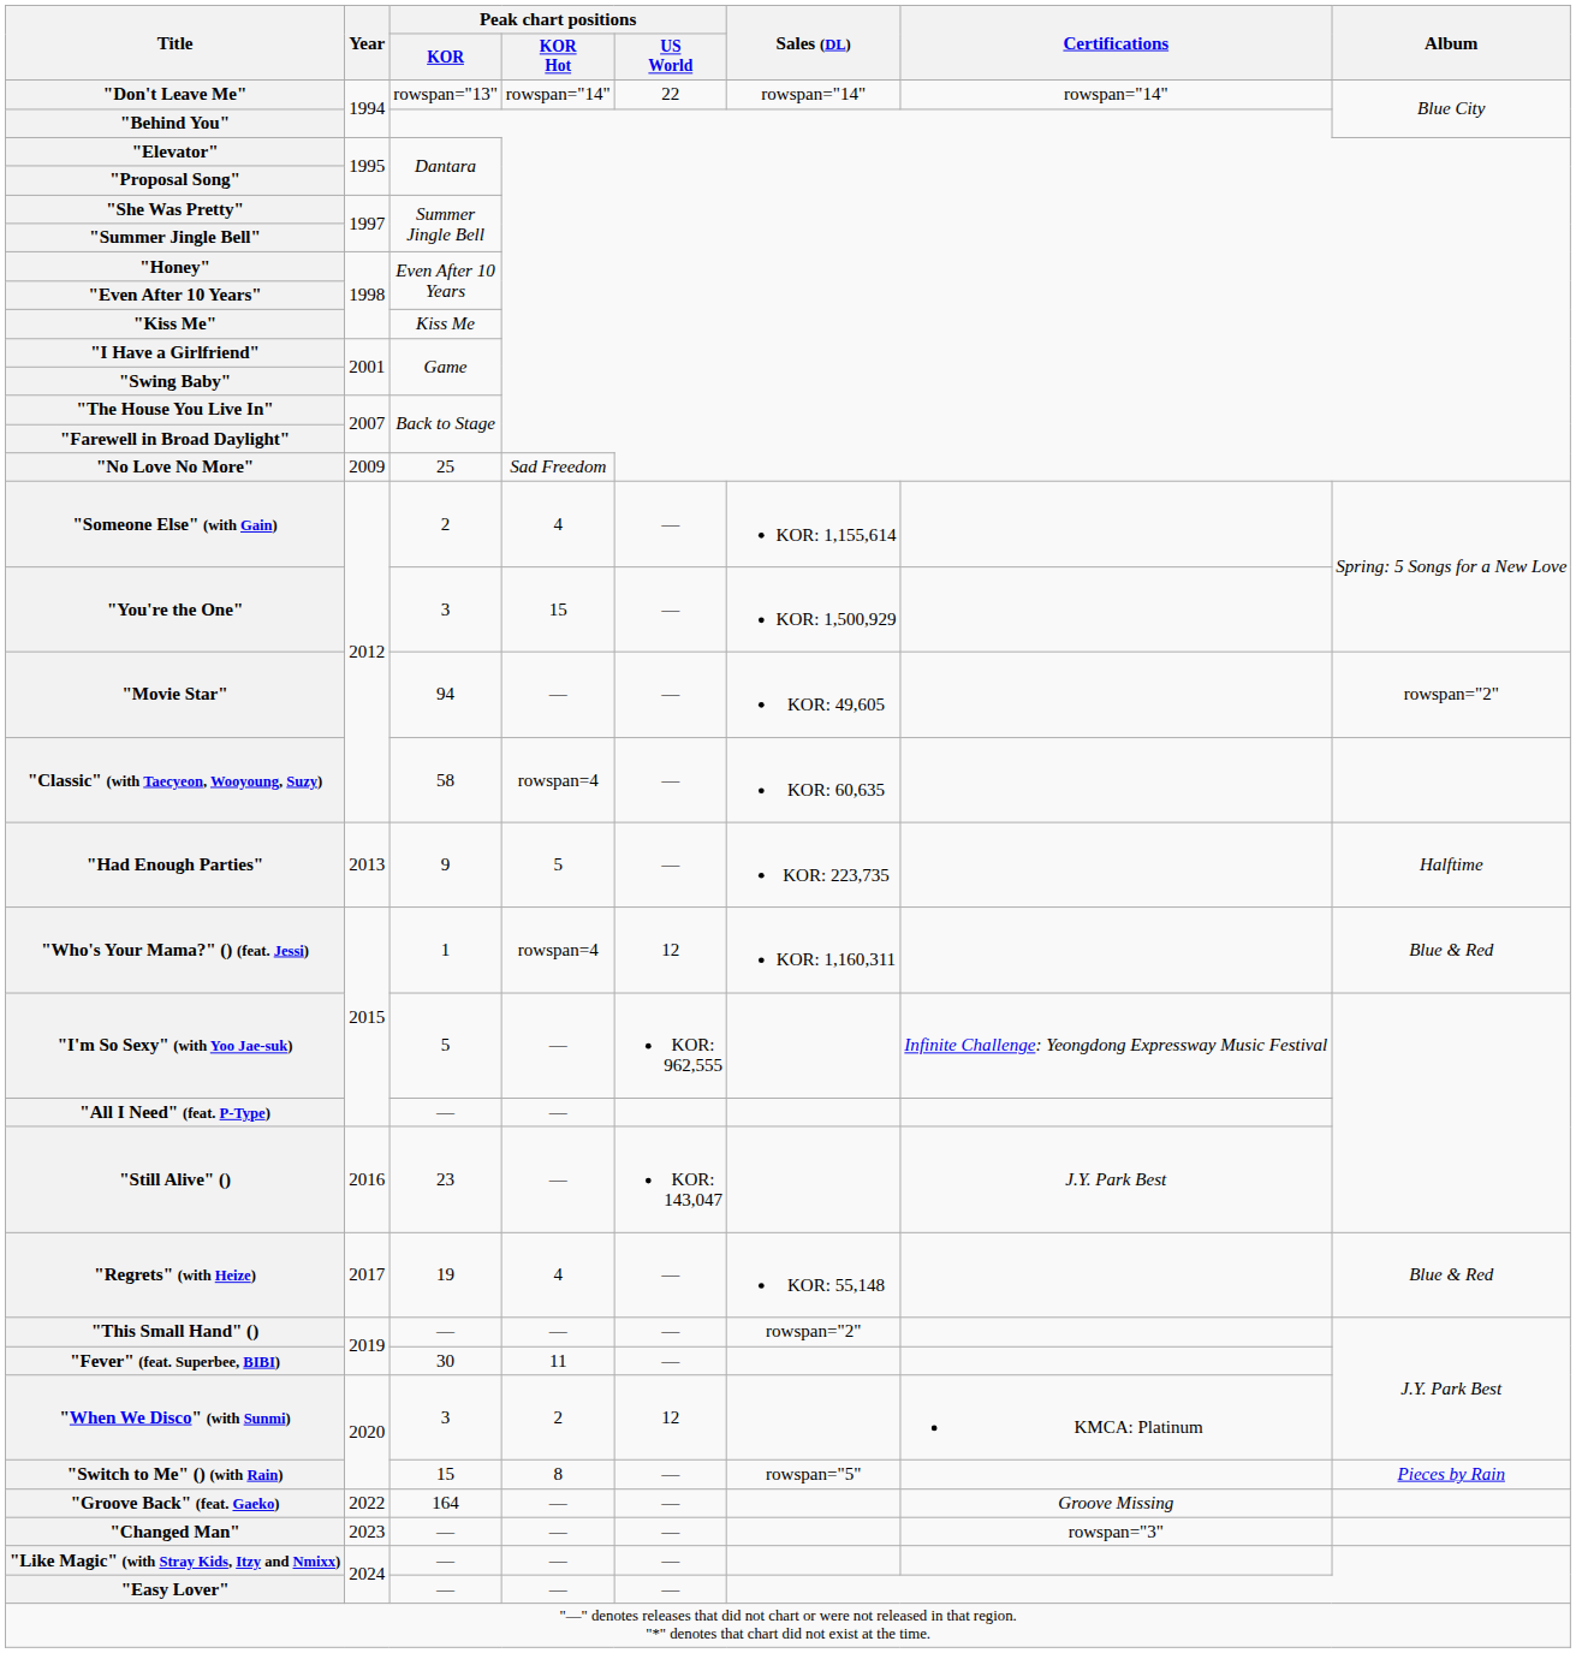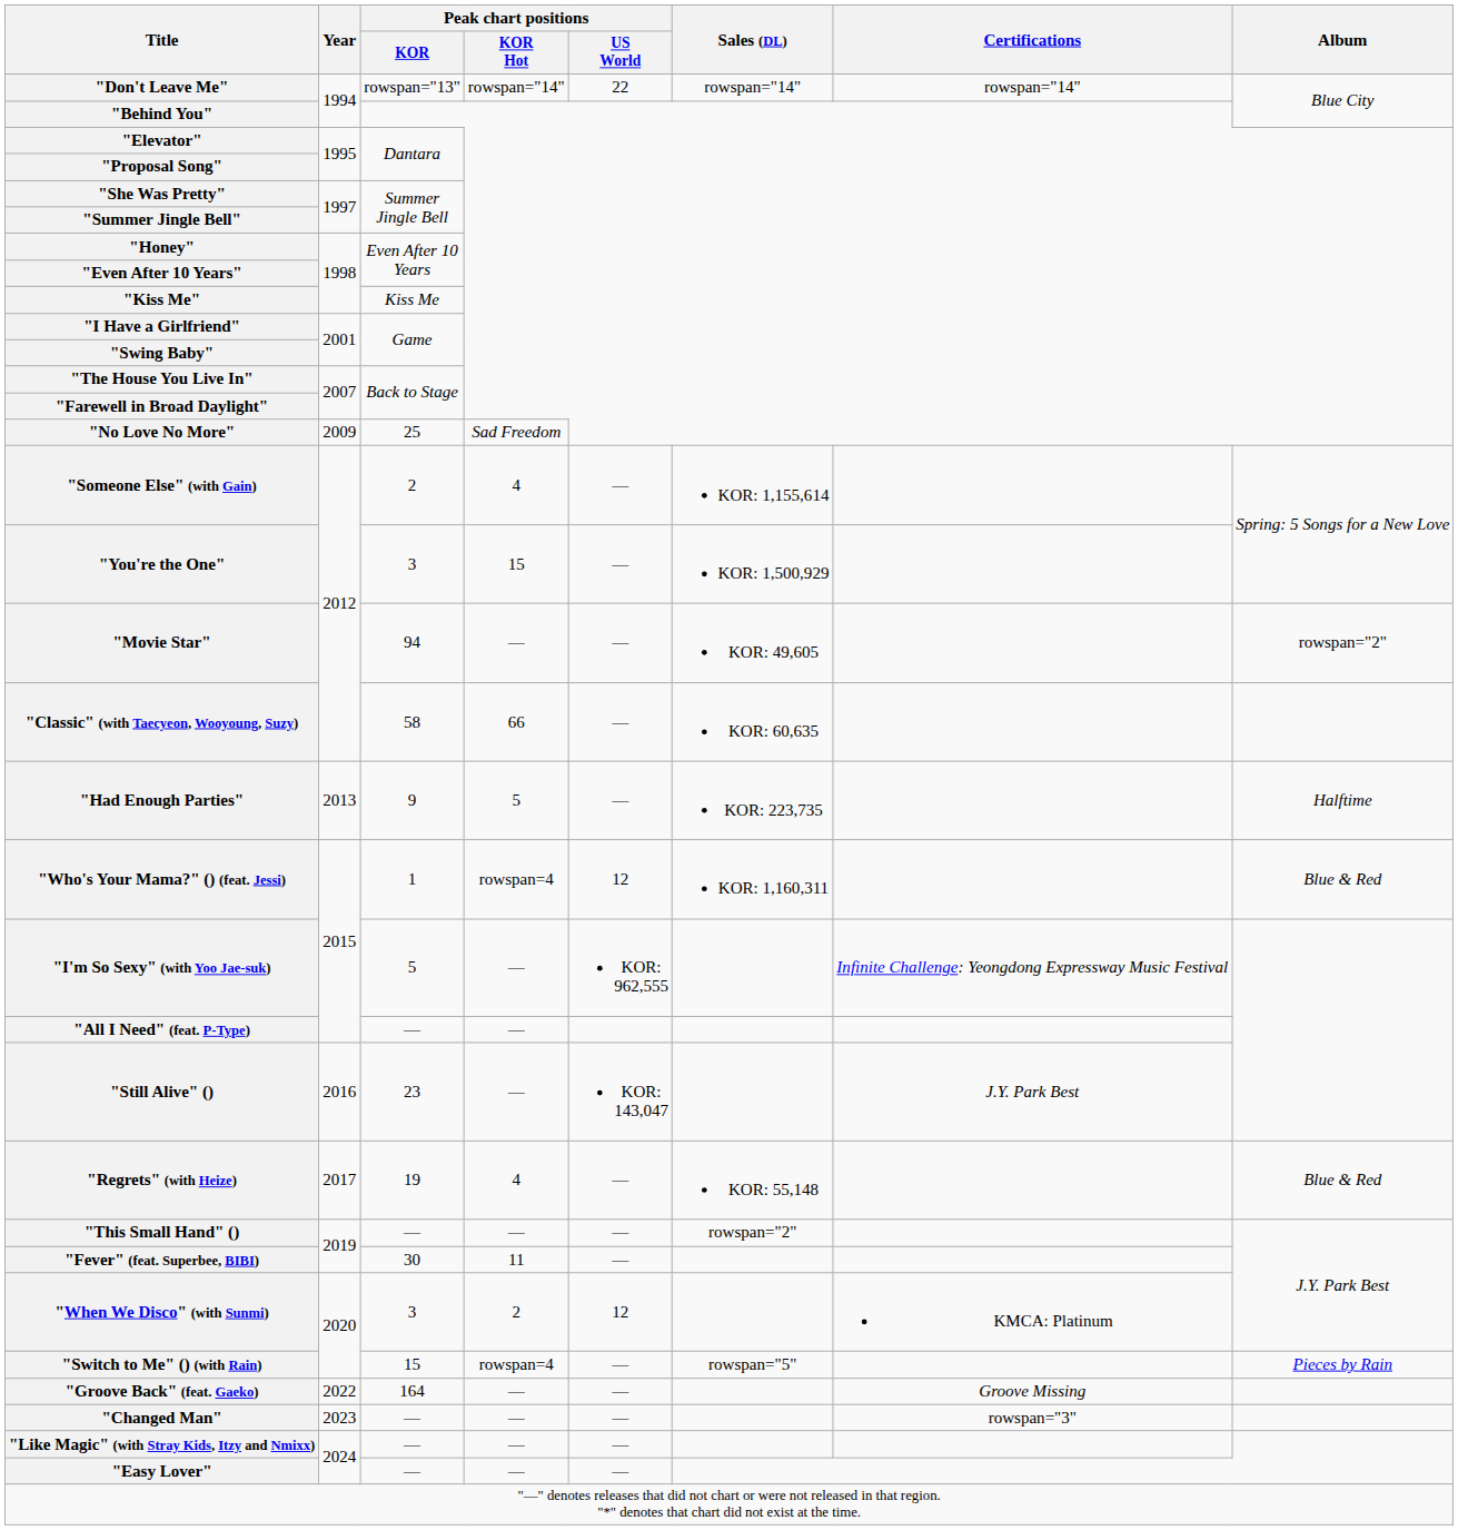"Classic" (with Taecyeon, Wooyoung, Suzy) | Peak chart positions / KOR Hot: rowspan=4 -> 66
"Switch to Me" () (with Rain) | Peak chart positions / KOR Hot: 8 -> rowspan=4
